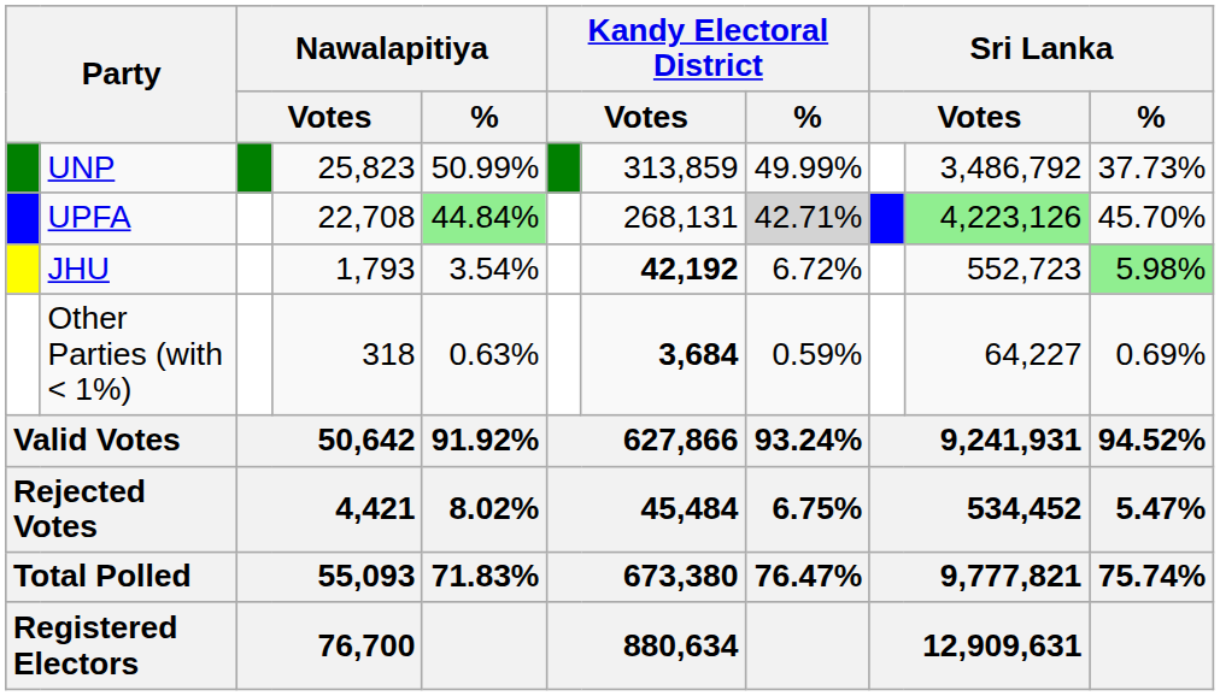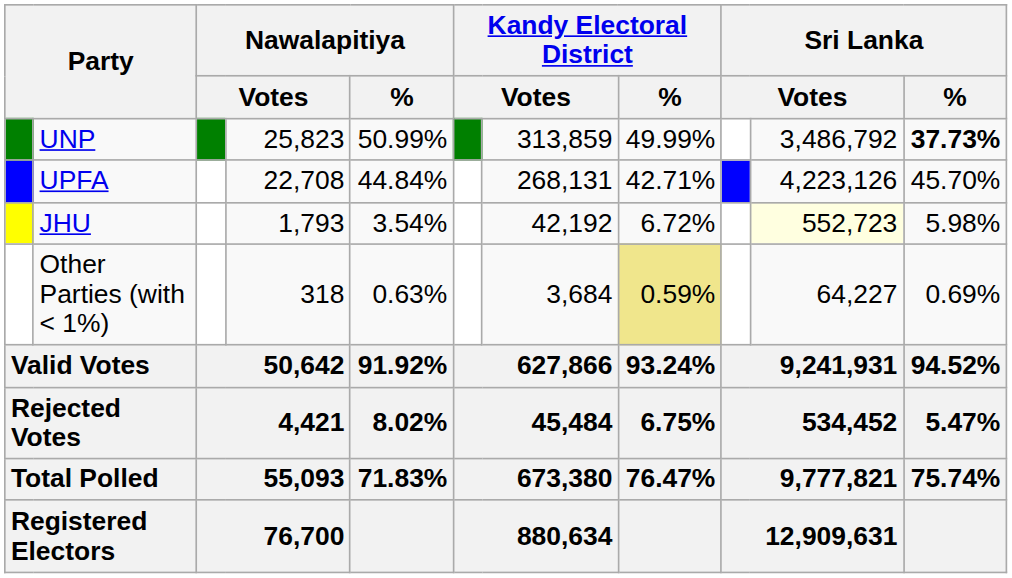UNP | Sri Lanka / %: normal -> bold
UPFA | Nawalapitiya / %: lightgreen background -> no background
UPFA | Kandy Electoral District / %: lightgrey background -> no background
UPFA | column 10: lightgreen background -> no background
JHU | column 7: bold -> normal
JHU | column 10: no background -> lightyellow background
JHU | Sri Lanka / %: lightgreen background -> no background
Other Parties (with < 1%) | column 7: bold -> normal
Other Parties (with < 1%) | Kandy Electoral District / %: no background -> khaki background
